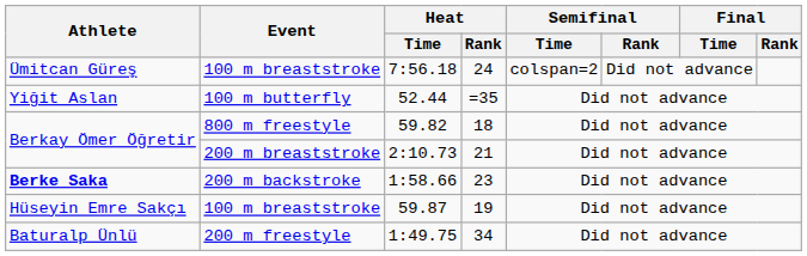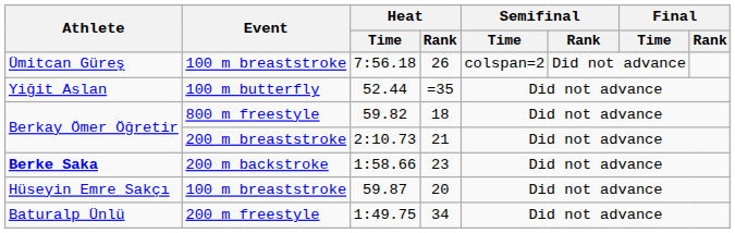7:56.18 | Heat / Rank: 24 -> 26
59.87 | Heat / Rank: 19 -> 20
